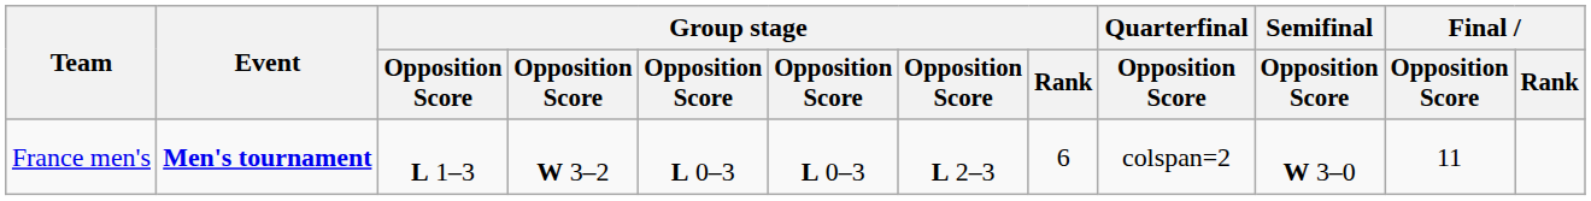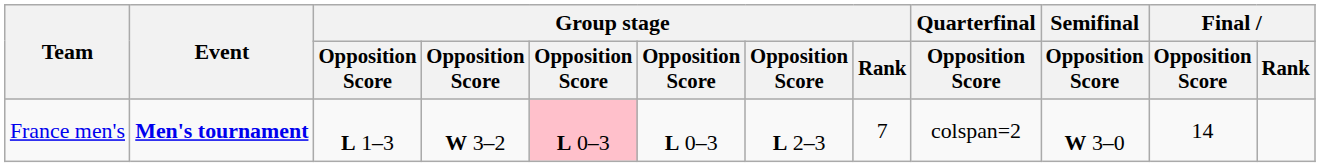France men's | column 5: no background -> pink background
France men's | Group stage / Rank: 6 -> 7
France men's | Final / Opposition Score: 11 -> 14
